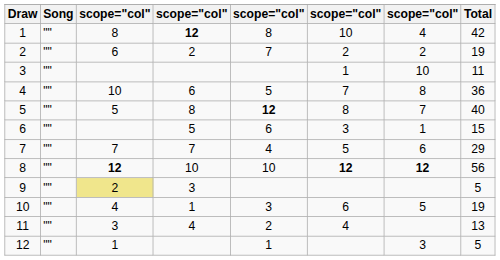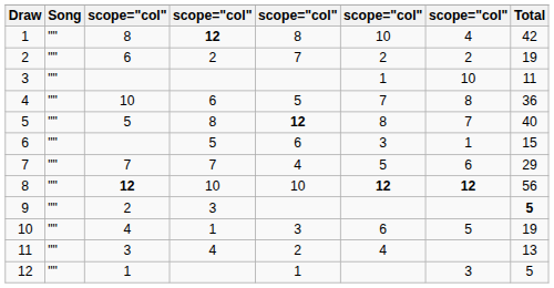9 | column 3: khaki background -> no background
9 | Total: normal -> bold
